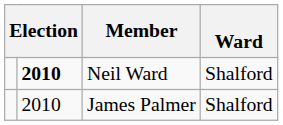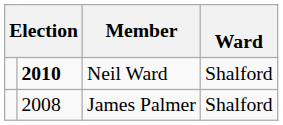James Palmer | column 2: 2010 -> 2008
